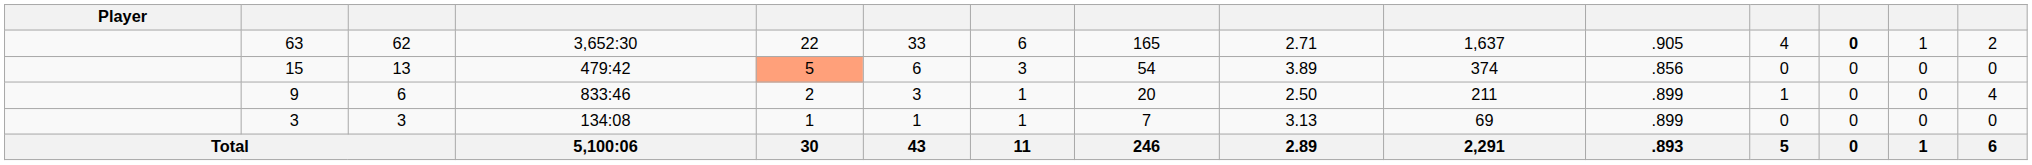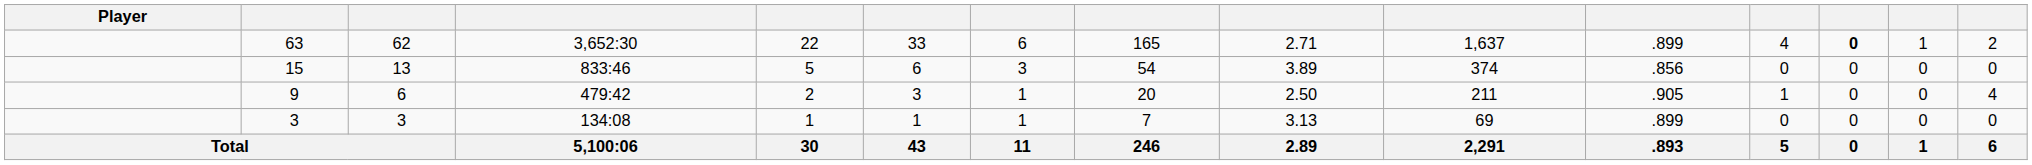63 | column 11: .905 -> .899
15 | column 4: 479:42 -> 833:46
15 | column 5: lightsalmon background -> no background
9 | column 4: 833:46 -> 479:42
9 | column 11: .899 -> .905
